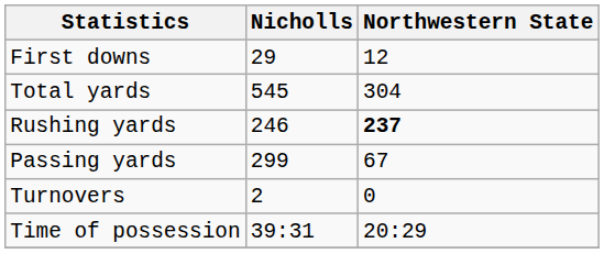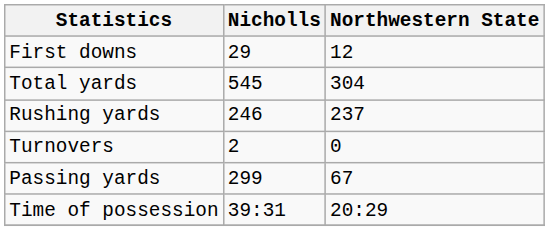Rushing yards | Northwestern State: bold -> normal
rows swapped: Passing yards <-> Turnovers
